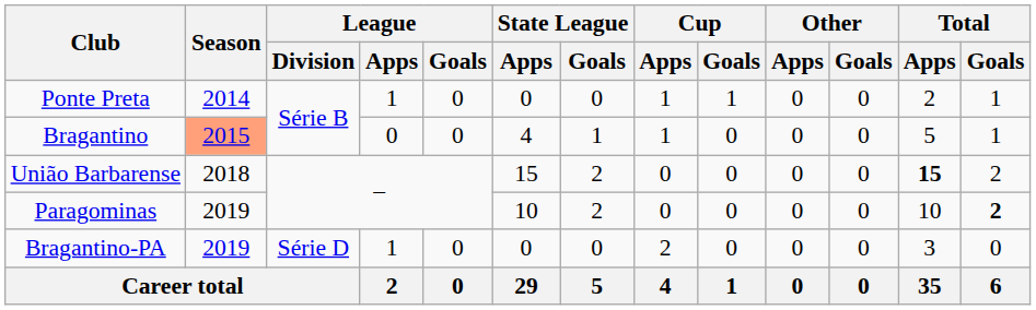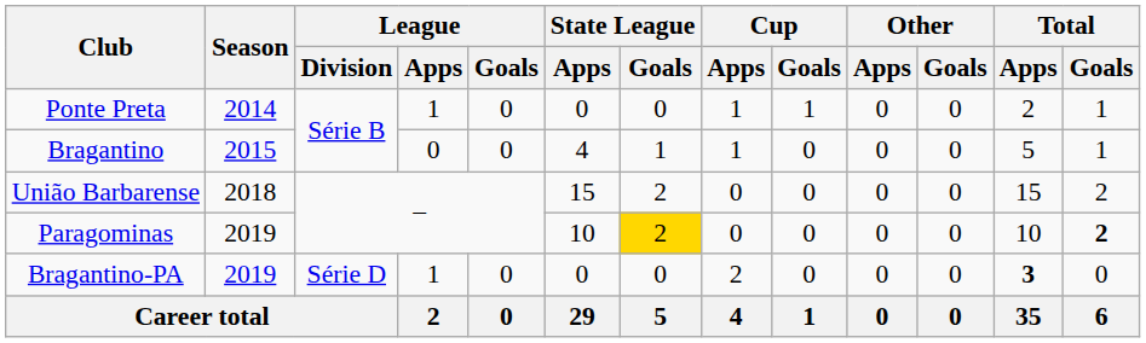Bragantino | Season: lightsalmon background -> no background
União Barbarense | Total / Apps: bold -> normal
Paragominas | State League / Goals: no background -> gold background
Bragantino-PA | Total / Apps: normal -> bold
